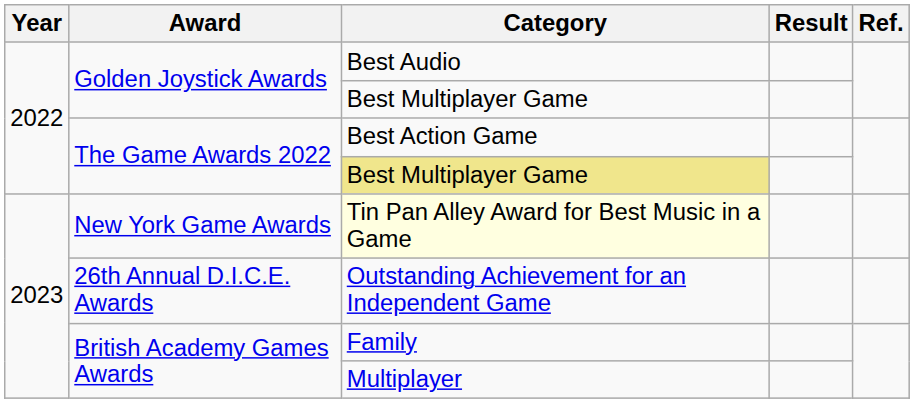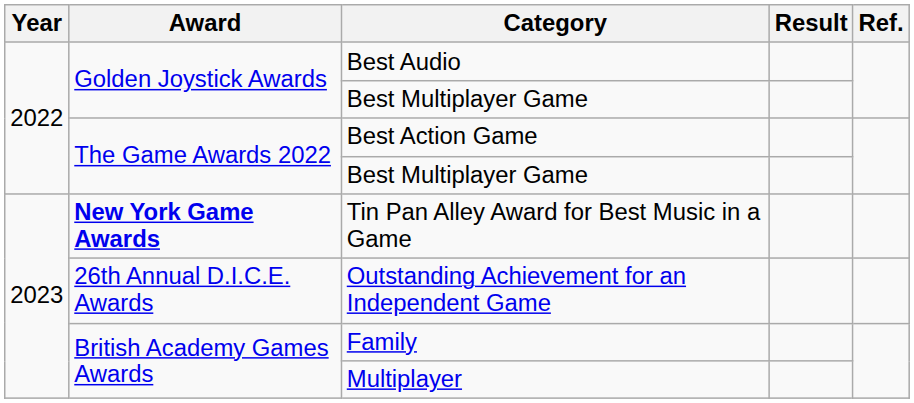The Game Awards 2022 / Best Multiplayer Game | Category: khaki background -> no background
Tin Pan Alley Award for Best Music in a Game | Award: normal -> bold
Tin Pan Alley Award for Best Music in a Game | Category: lightyellow background -> no background
